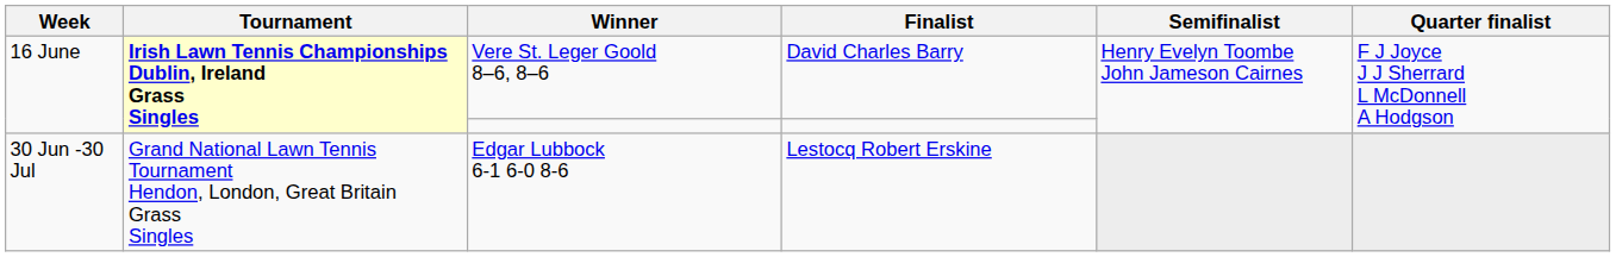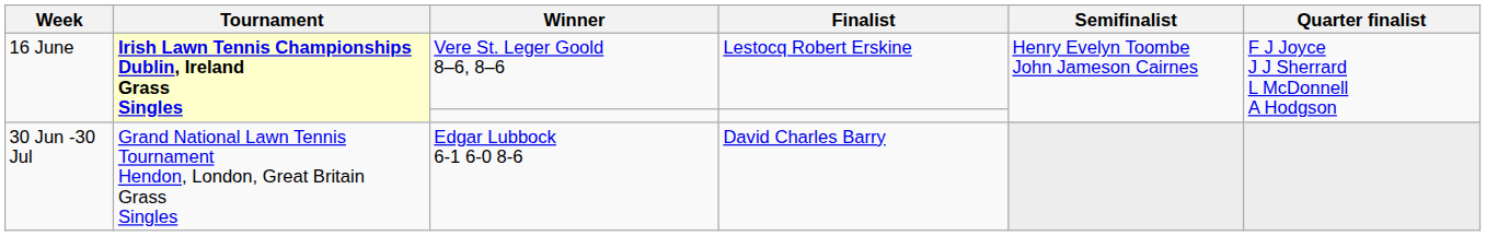Vere St. Leger Goold 8–6, 8–6 | Finalist: David Charles Barry -> Lestocq Robert Erskine
Edgar Lubbock 6-1 6-0 8-6 | Finalist: Lestocq Robert Erskine -> David Charles Barry
